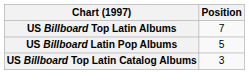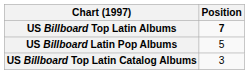US Billboard Top Latin Albums | Position: normal -> bold
